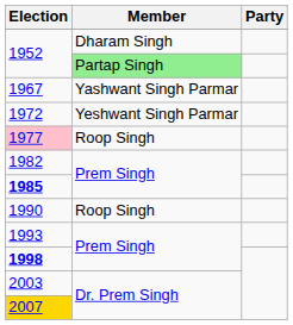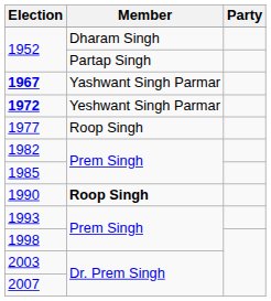1952 / Partap Singh | Member: lightgreen background -> no background
1967 | Election: normal -> bold
1972 | Election: normal -> bold
1977 | Election: pink background -> no background
1985 | Election: bold -> normal
1990 | Member: normal -> bold
1998 | Election: bold -> normal
2007 | Election: gold background -> no background
